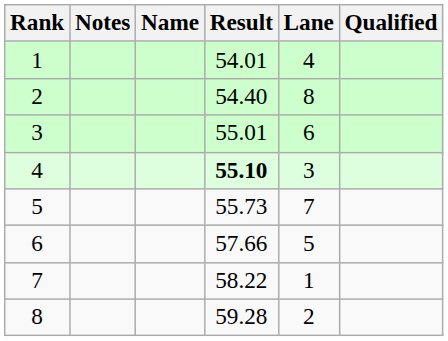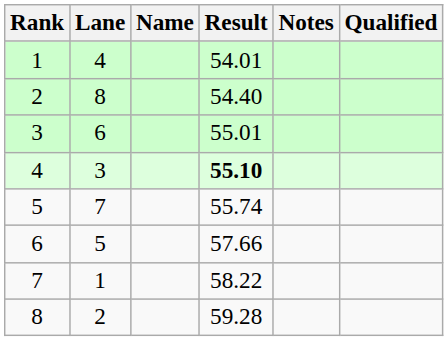columns swapped: Lane <-> Notes
row 6 | Result: 55.73 -> 55.74
